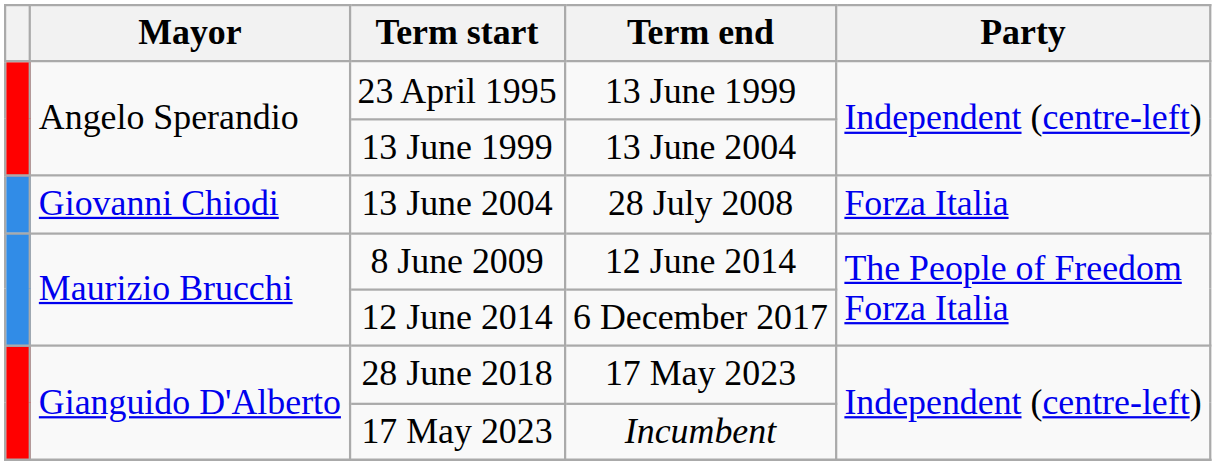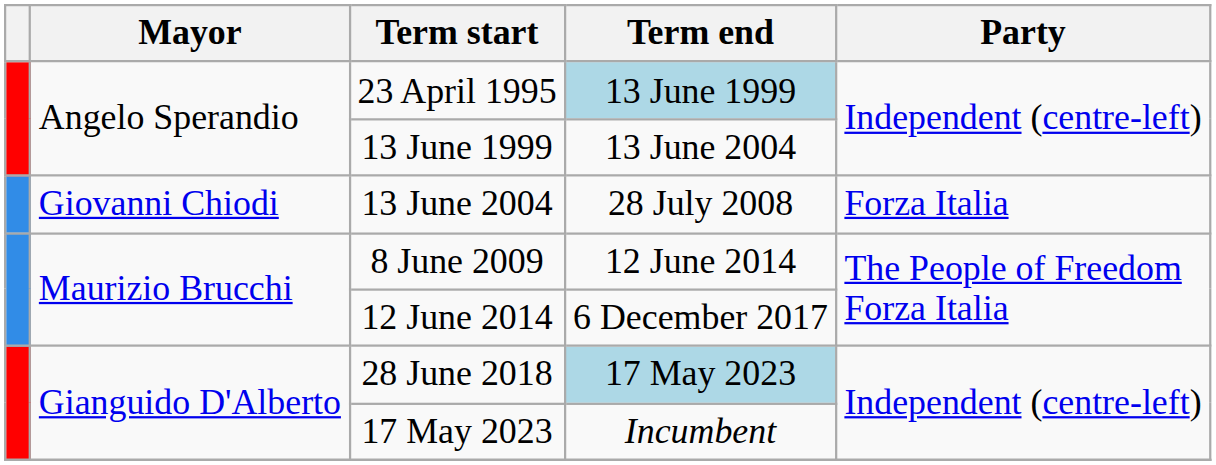23 April 1995 | Term end: no background -> lightblue background
28 June 2018 | Term end: no background -> lightblue background
